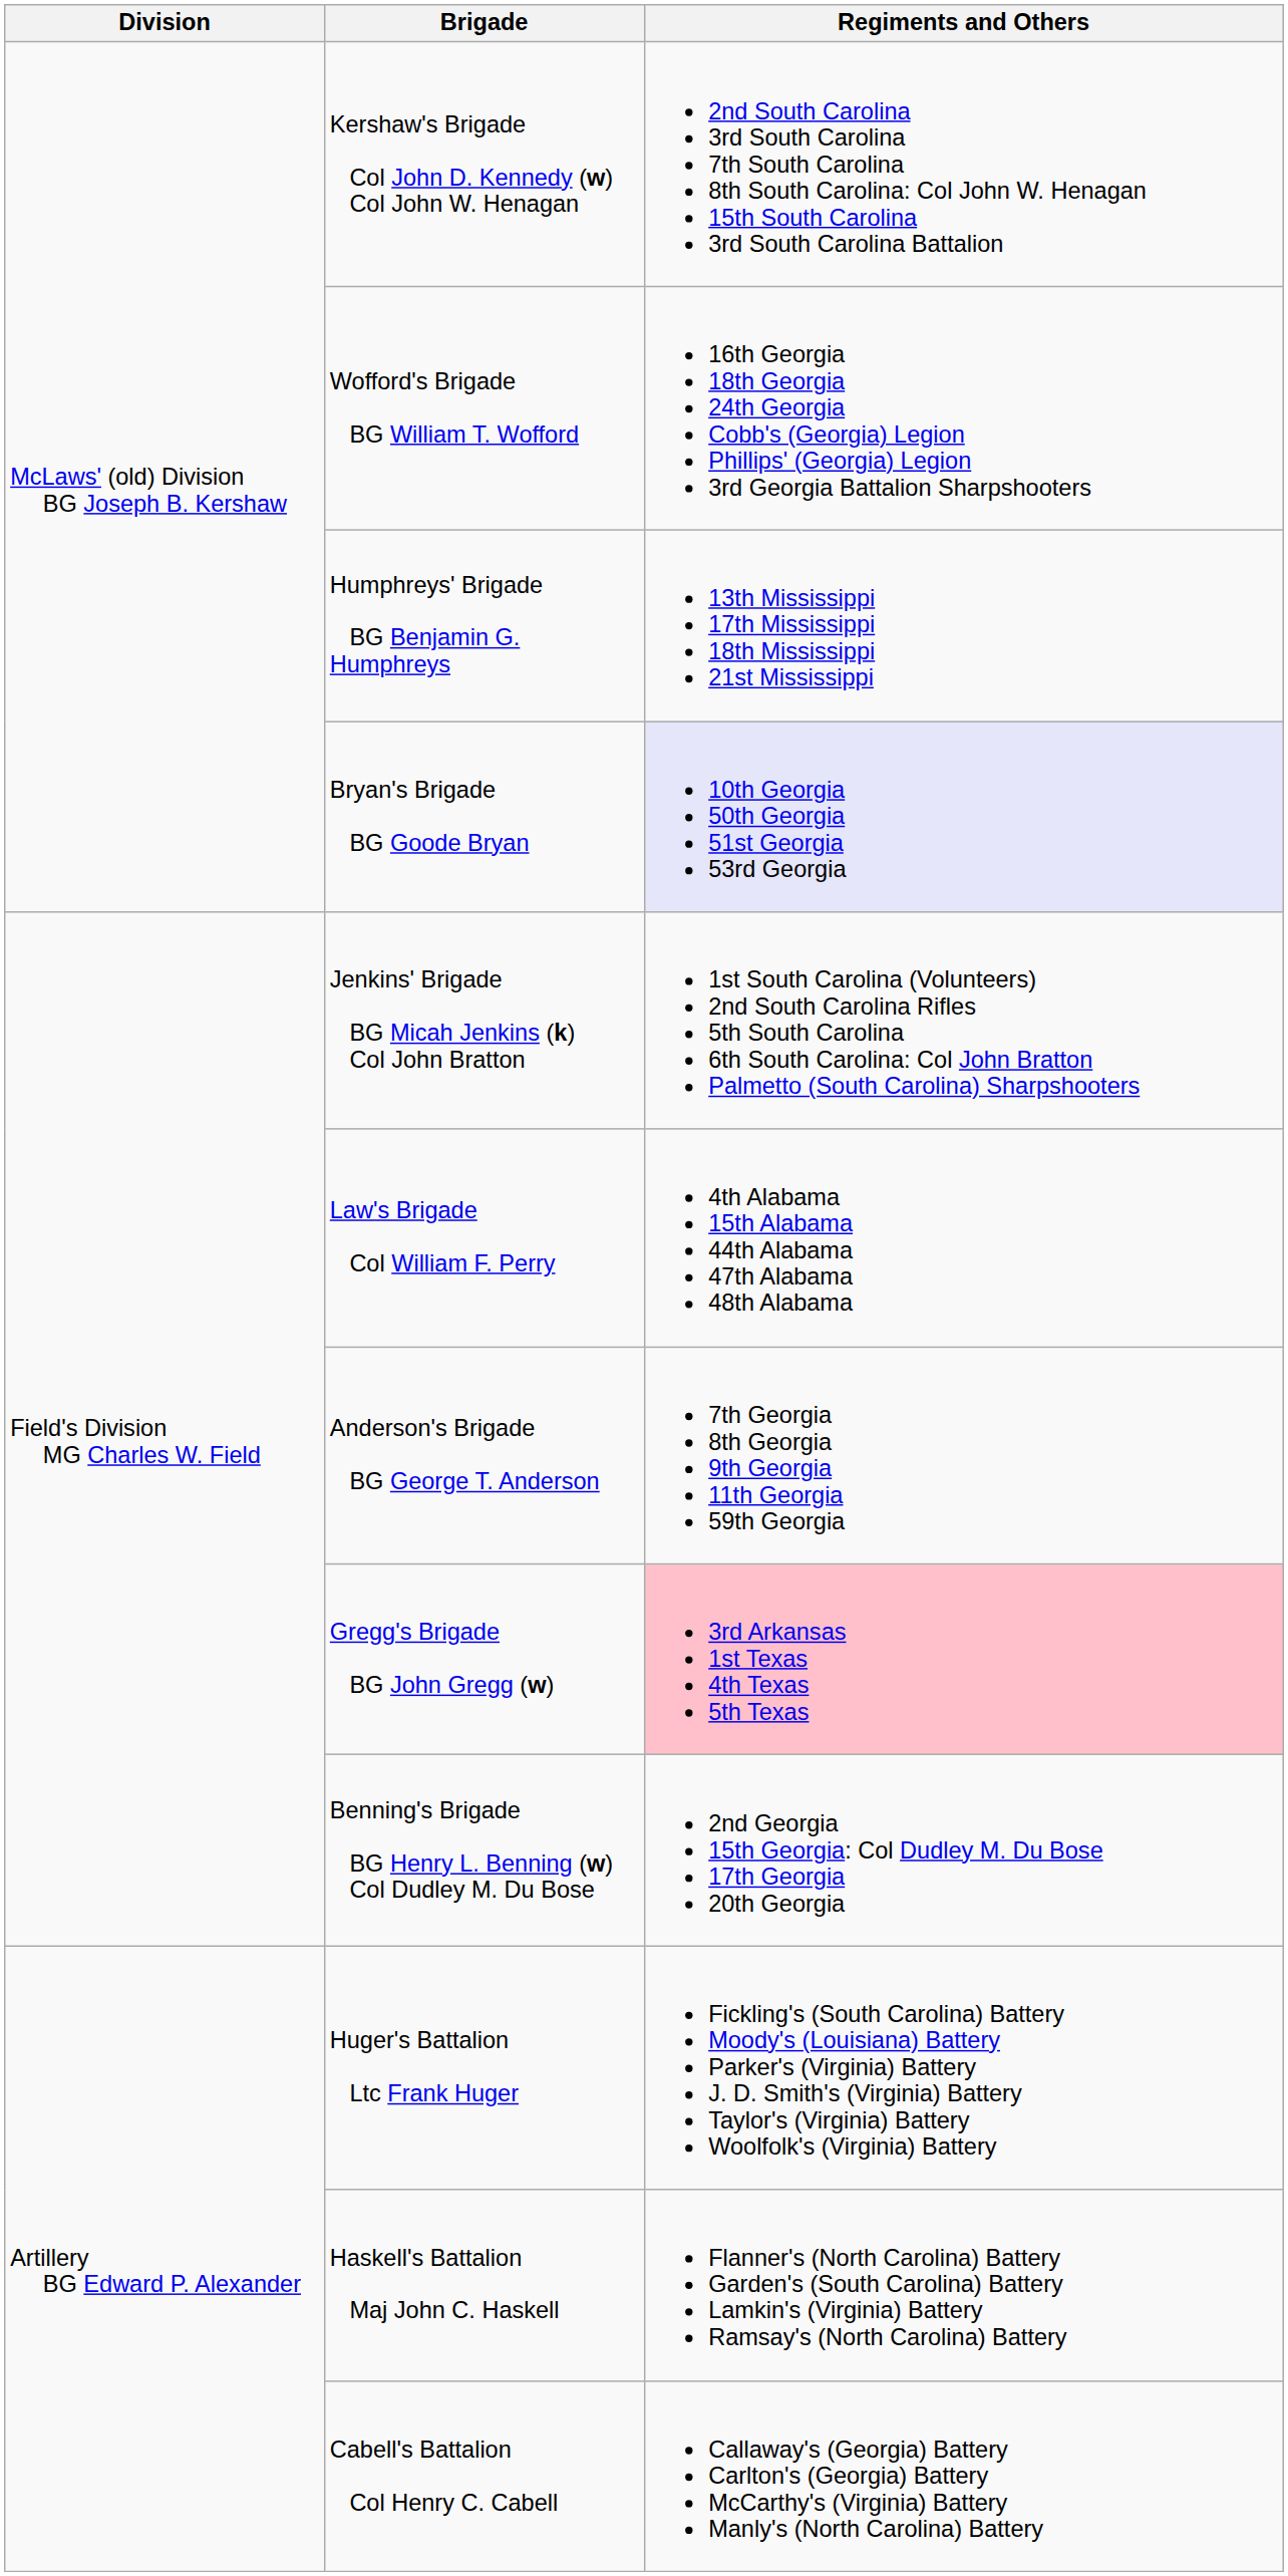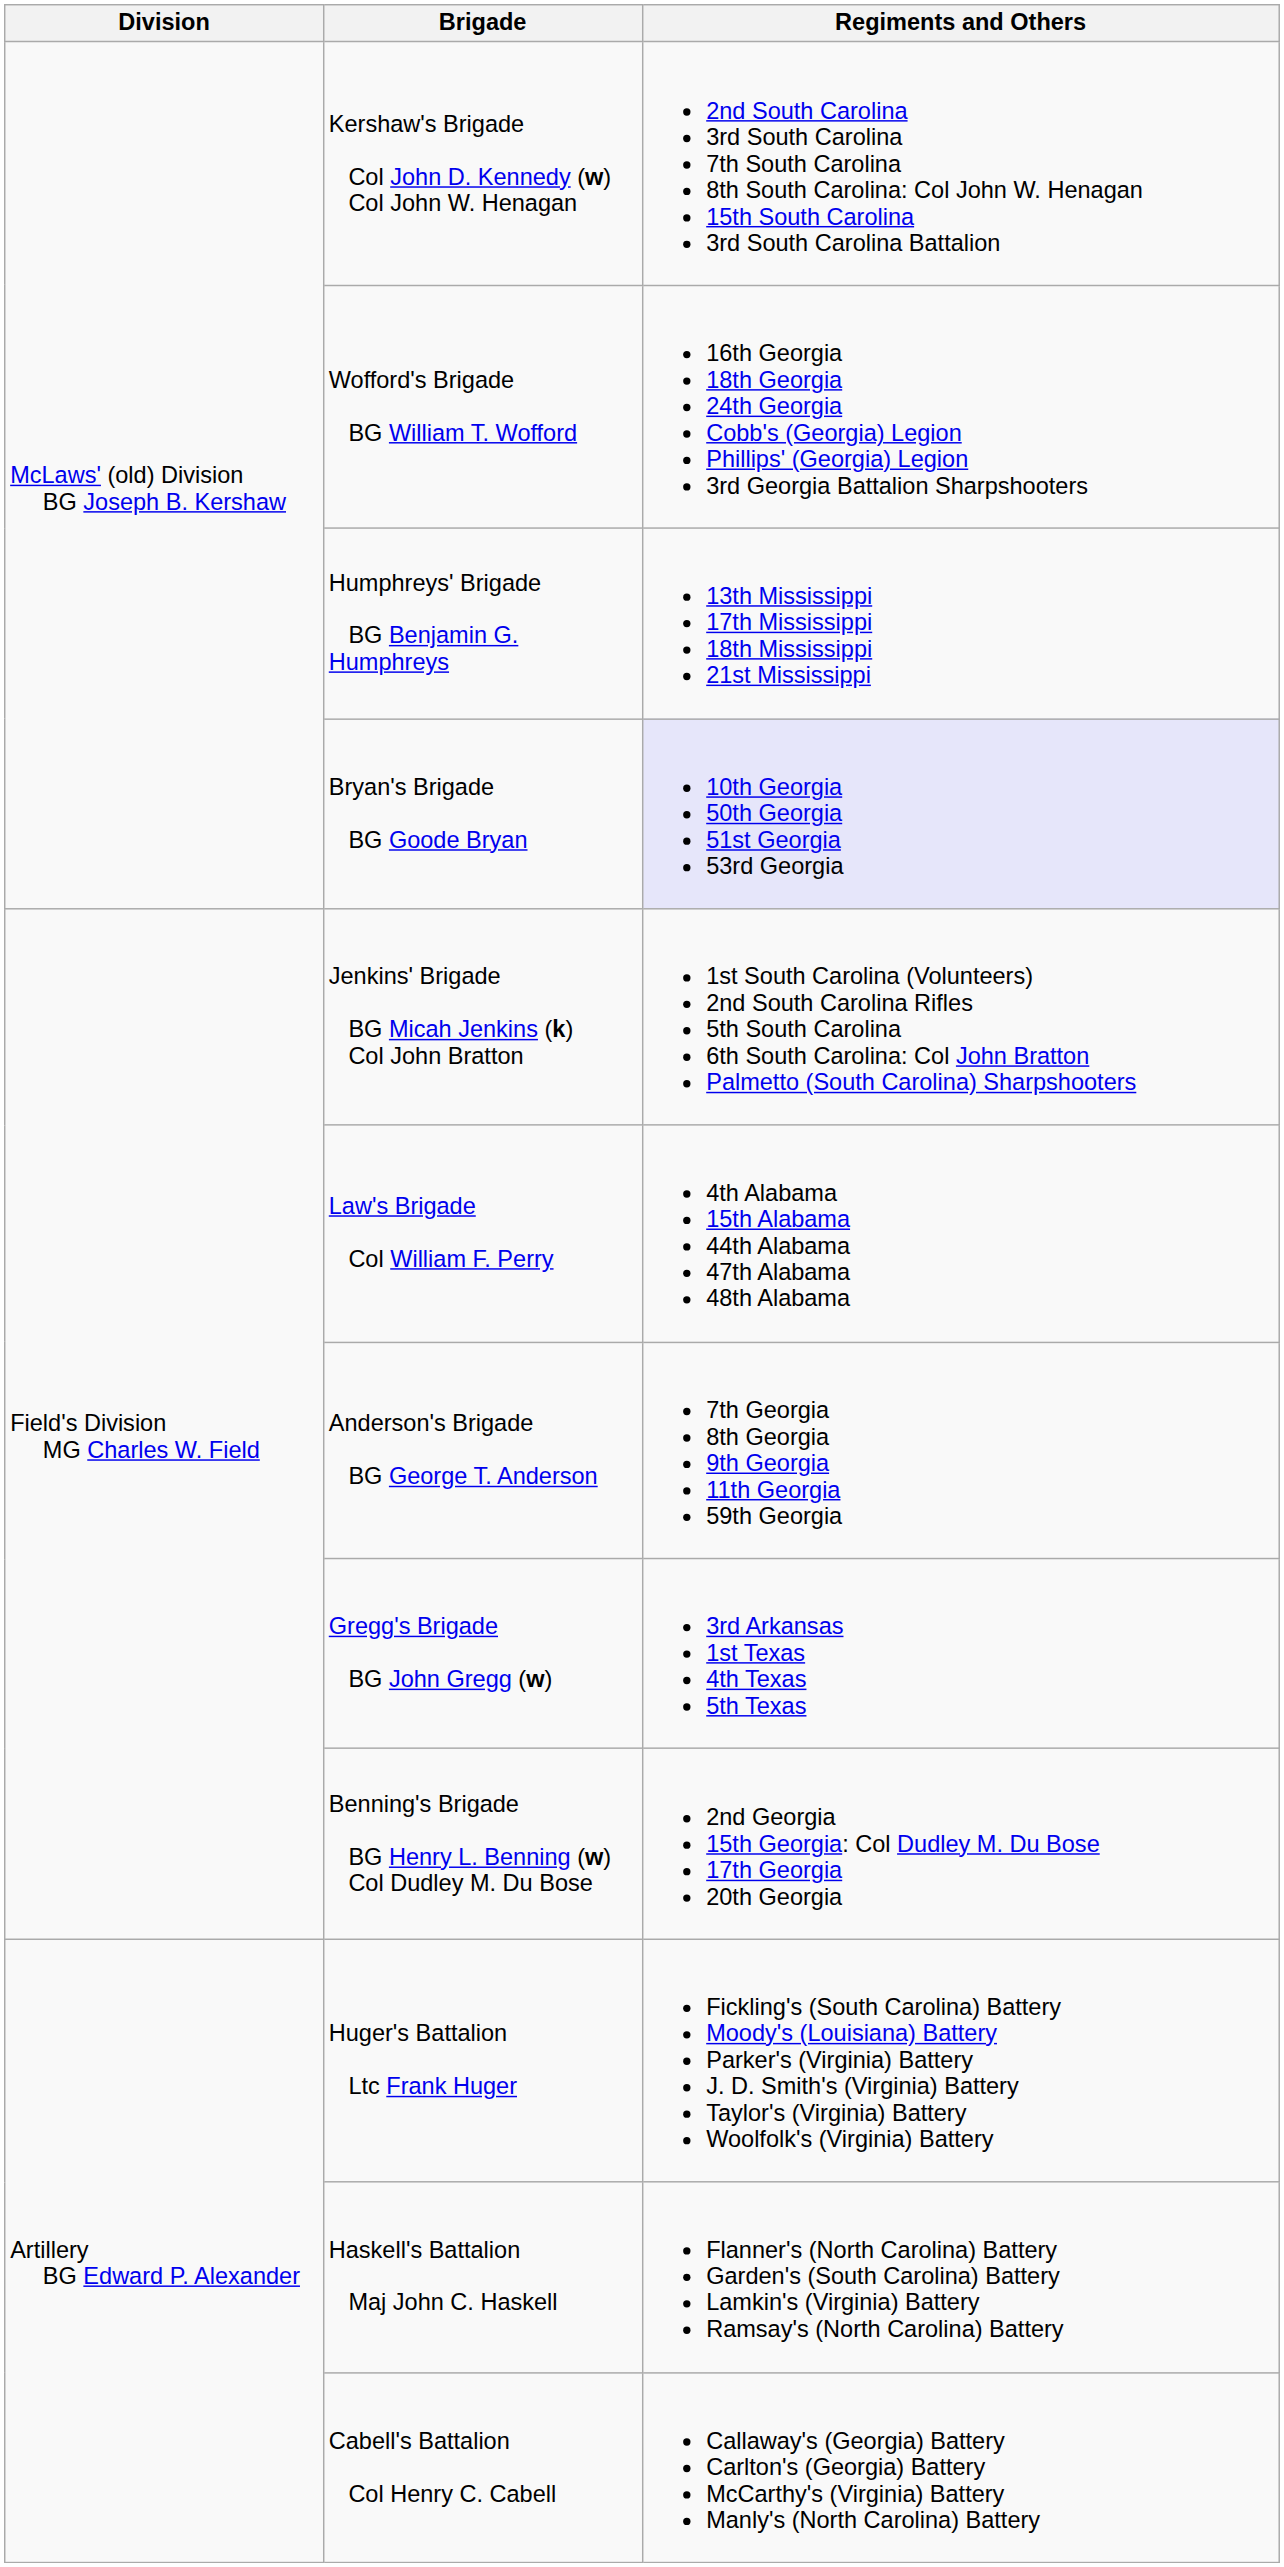Gregg's Brigade BG John Gregg (w) | Regiments and Others: pink background -> no background
